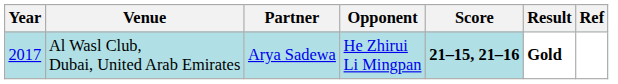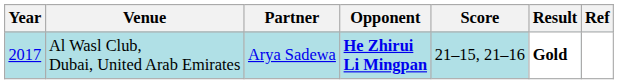Al Wasl Club, Dubai, United Arab Emirates | Opponent: normal -> bold
Al Wasl Club, Dubai, United Arab Emirates | Score: bold -> normal
